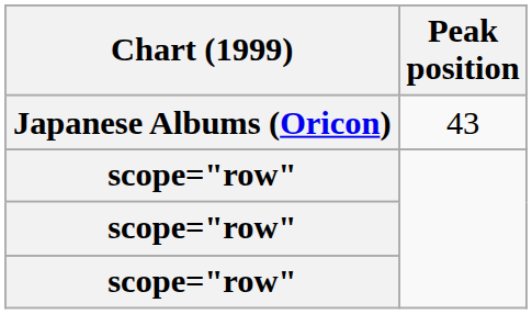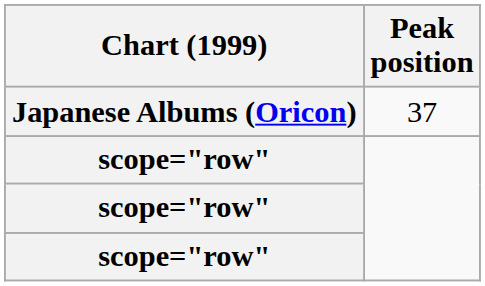Japanese Albums (Oricon) | Peak position: 43 -> 37
